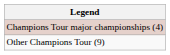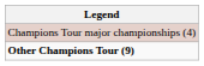row 3 | column 1: normal -> bold
